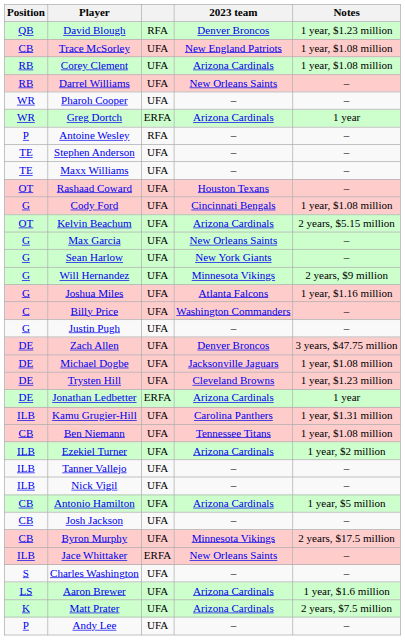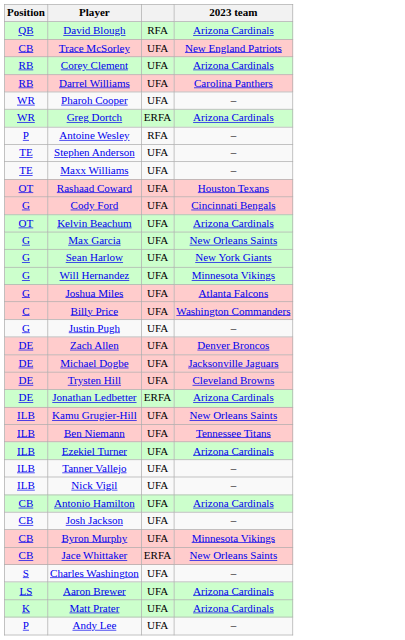- column: Notes | 1 year, $1.23 million | 1 year, $1.08 million | 1 year, $1.08 million | – | – | 1 year | – | – | – | – | 1 year, $1.08 million | 2 years, $5.15 million | – | – | 2 years, $9 million | 1 year, $1.16 million | – | – | 3 years, $47.75 million | 1 year, $1.08 million | 1 year, $1.23 million | 1 year | 1 year, $1.31 million | 1 year, $1.08 million | 1 year, $2 million | – | – | 1 year, $5 million | – | 2 years, $17.5 million | – | – | 1 year, $1.6 million | 2 years, $7.5 million | –
David Blough | 2023 team: Denver Broncos -> Arizona Cardinals
Darrel Williams | 2023 team: New Orleans Saints -> Carolina Panthers
Kamu Grugier-Hill | 2023 team: Carolina Panthers -> New Orleans Saints
Ben Niemann | Position: CB -> ILB
Jace Whittaker | Position: ILB -> CB
